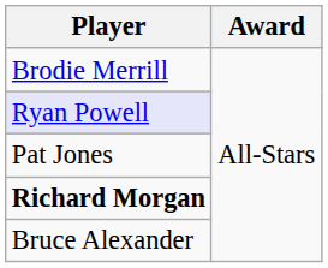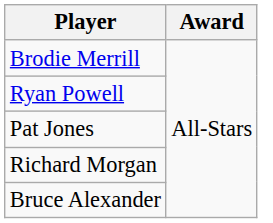row 3 | Player: lavender background -> no background
row 5 | Player: bold -> normal
